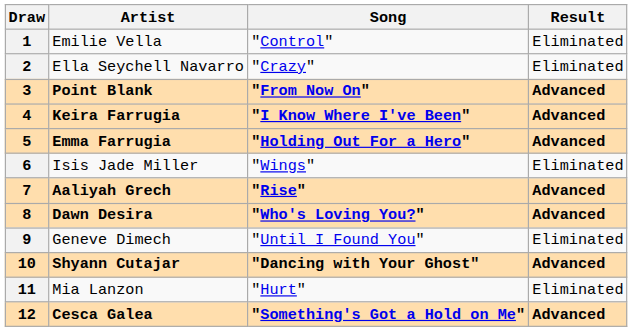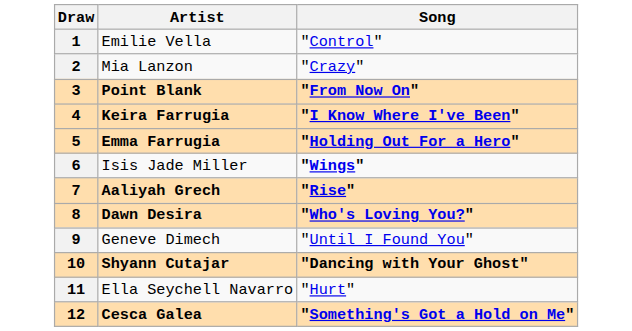- column: Result | Eliminated | Eliminated | Advanced | Advanced | Advanced | Eliminated | Advanced | Advanced | Eliminated | Advanced | Eliminated | Advanced
2 | Artist: Ella Seychell Navarro -> Mia Lanzon
6 | Song: normal -> bold
11 | Artist: Mia Lanzon -> Ella Seychell Navarro
